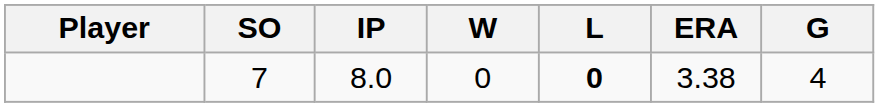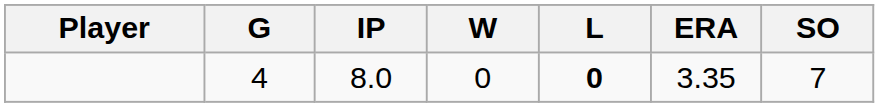columns swapped: G <-> SO
row 2 | ERA: 3.38 -> 3.35
